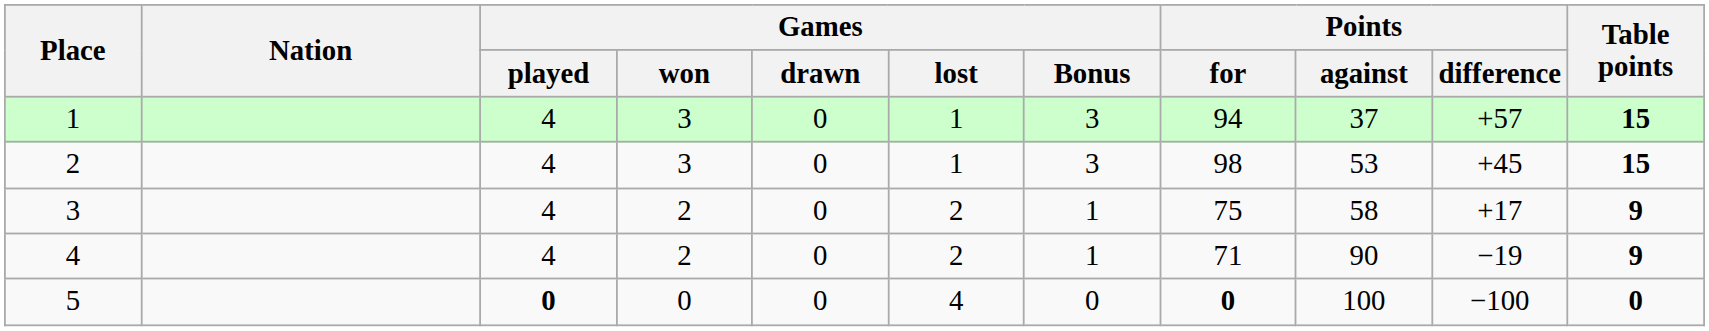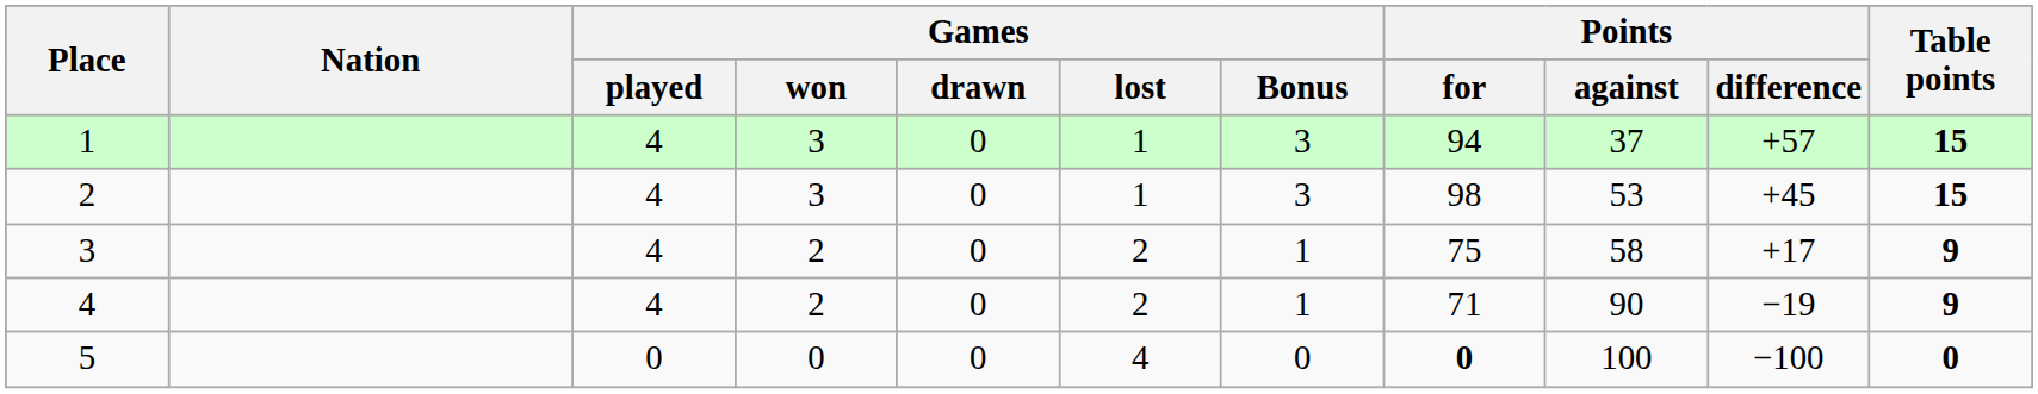5 | Games / played: bold -> normal
